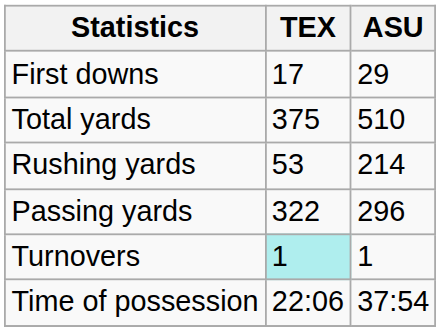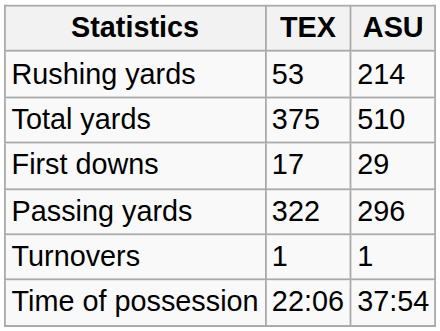rows swapped: First downs <-> Rushing yards
Turnovers | TEX: paleturquoise background -> no background
